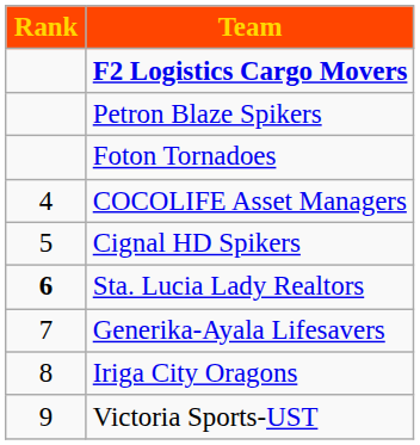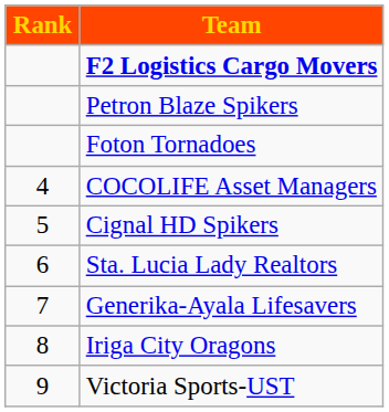Sta. Lucia Lady Realtors | Rank: bold -> normal
